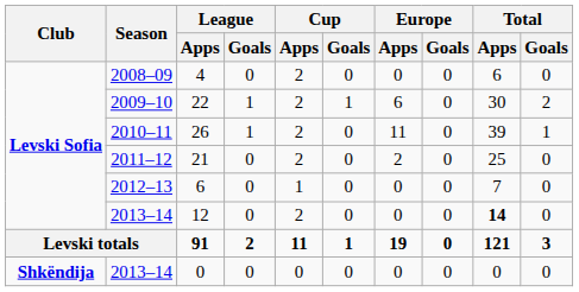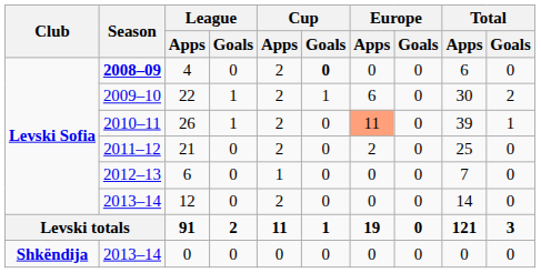4 | Season: normal -> bold
4 | Cup / Goals: normal -> bold
26 | Europe / Apps: no background -> lightsalmon background
12 | Total / Apps: bold -> normal
